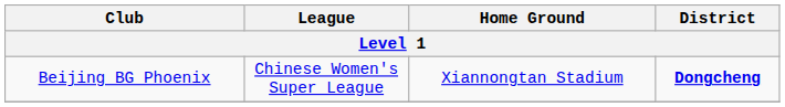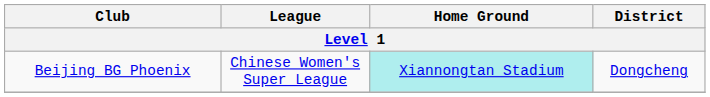Beijing BG Phoenix | Home Ground: no background -> paleturquoise background
Beijing BG Phoenix | District: bold -> normal
